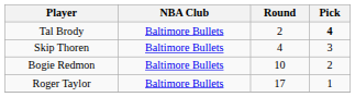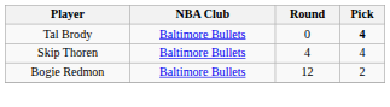Tal Brody | Round: 2 -> 0
Skip Thoren | Pick: 3 -> 4
Bogie Redmon | Round: 10 -> 12
- row: Roger Taylor | Baltimore Bullets | 17 | 1
